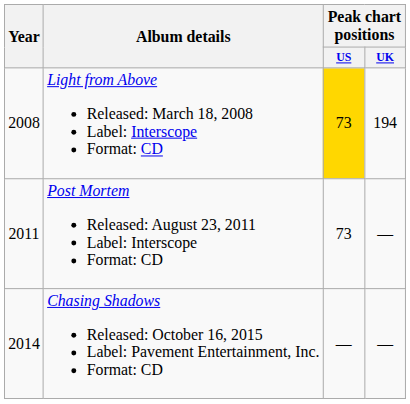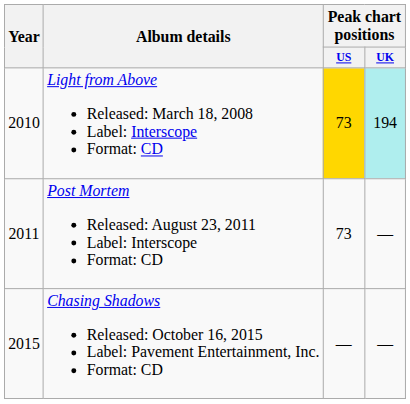row 3 | Year: 2008 -> 2010
row 3 | Peak chart positions / UK: no background -> paleturquoise background
row 5 | Year: 2014 -> 2015
